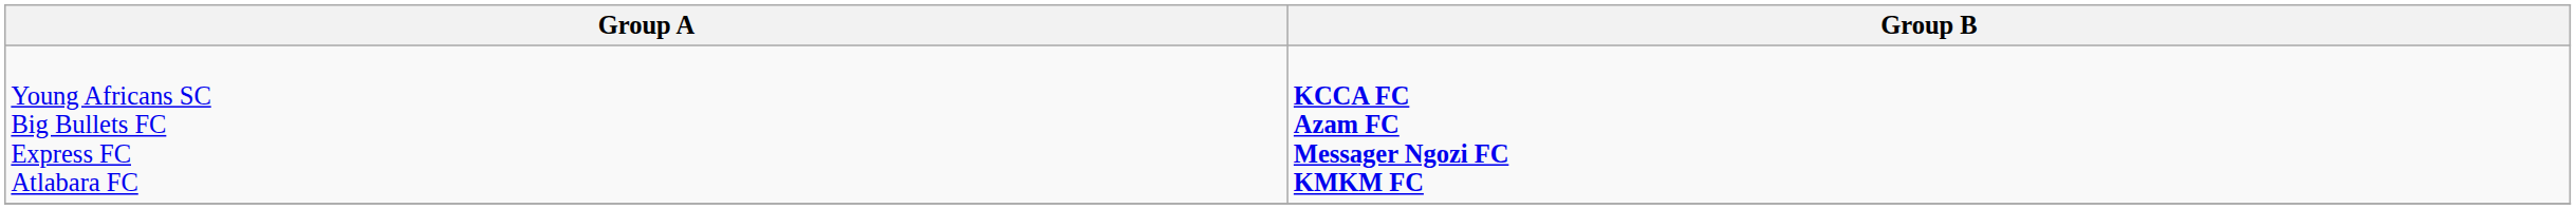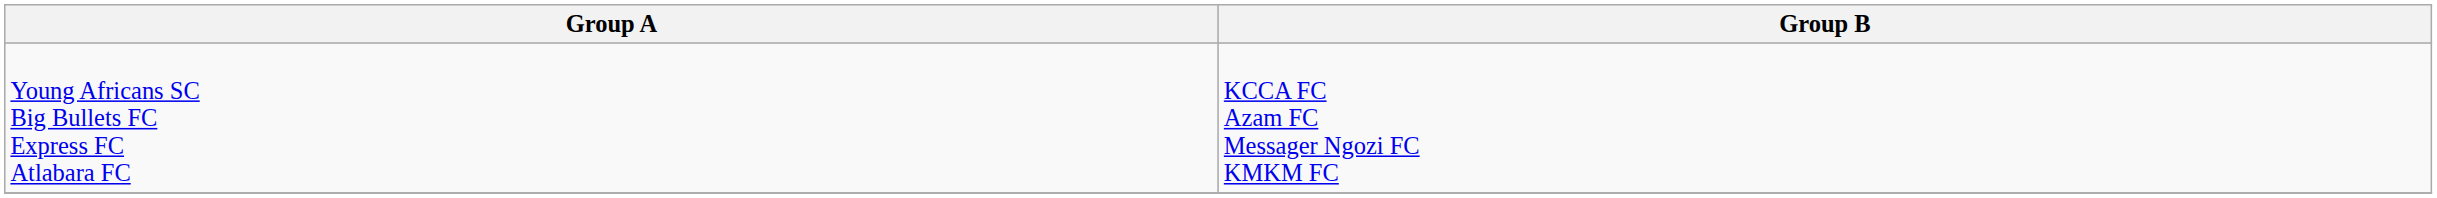Young Africans SC Big Bullets FC Express FC Atlabara FC | Group B: bold -> normal
